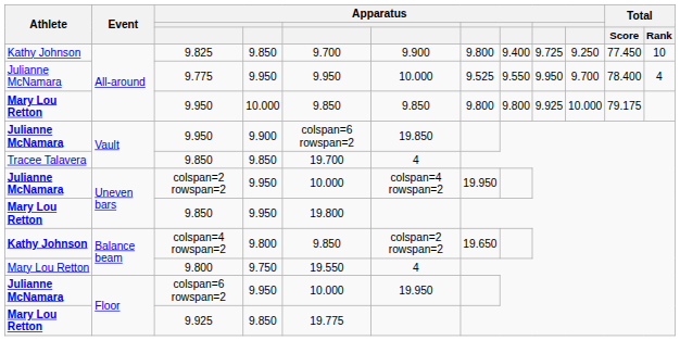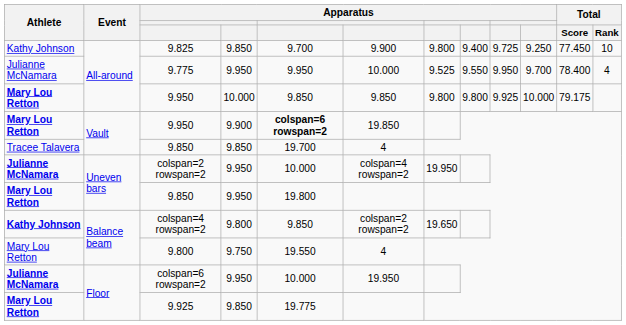9.950 / 9.900 | Athlete: Julianne McNamara -> Mary Lou Retton
9.950 / 9.900 | column 5: normal -> bold
